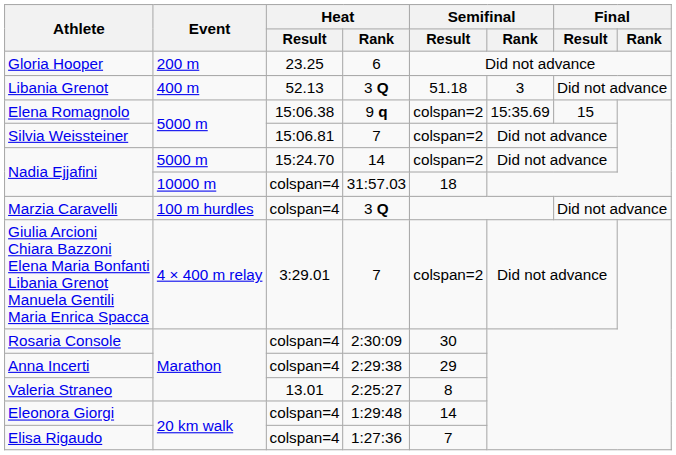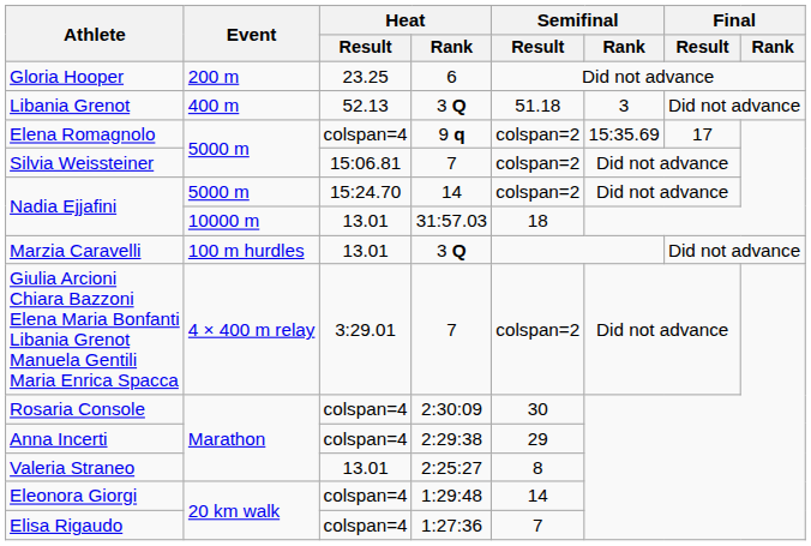Elena Romagnolo | Heat / Result: 15:06.38 -> colspan=4
Elena Romagnolo | Final / Result: 15 -> 17
Nadia Ejjafini / 31:57.03 | Heat / Result: colspan=4 -> 13.01
Marzia Caravelli | Heat / Result: colspan=4 -> 13.01
